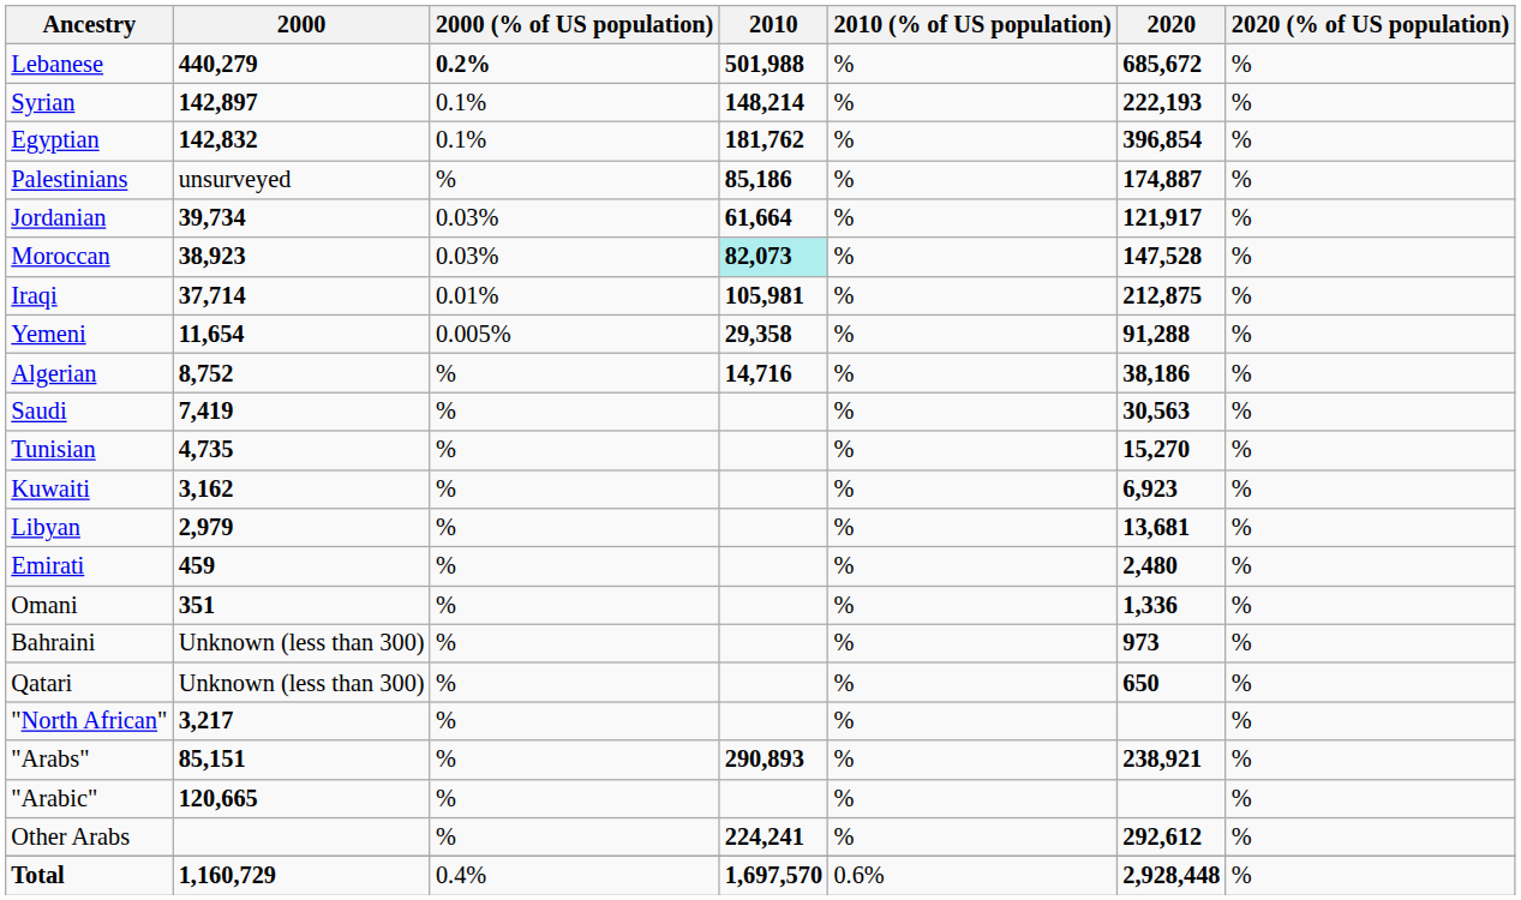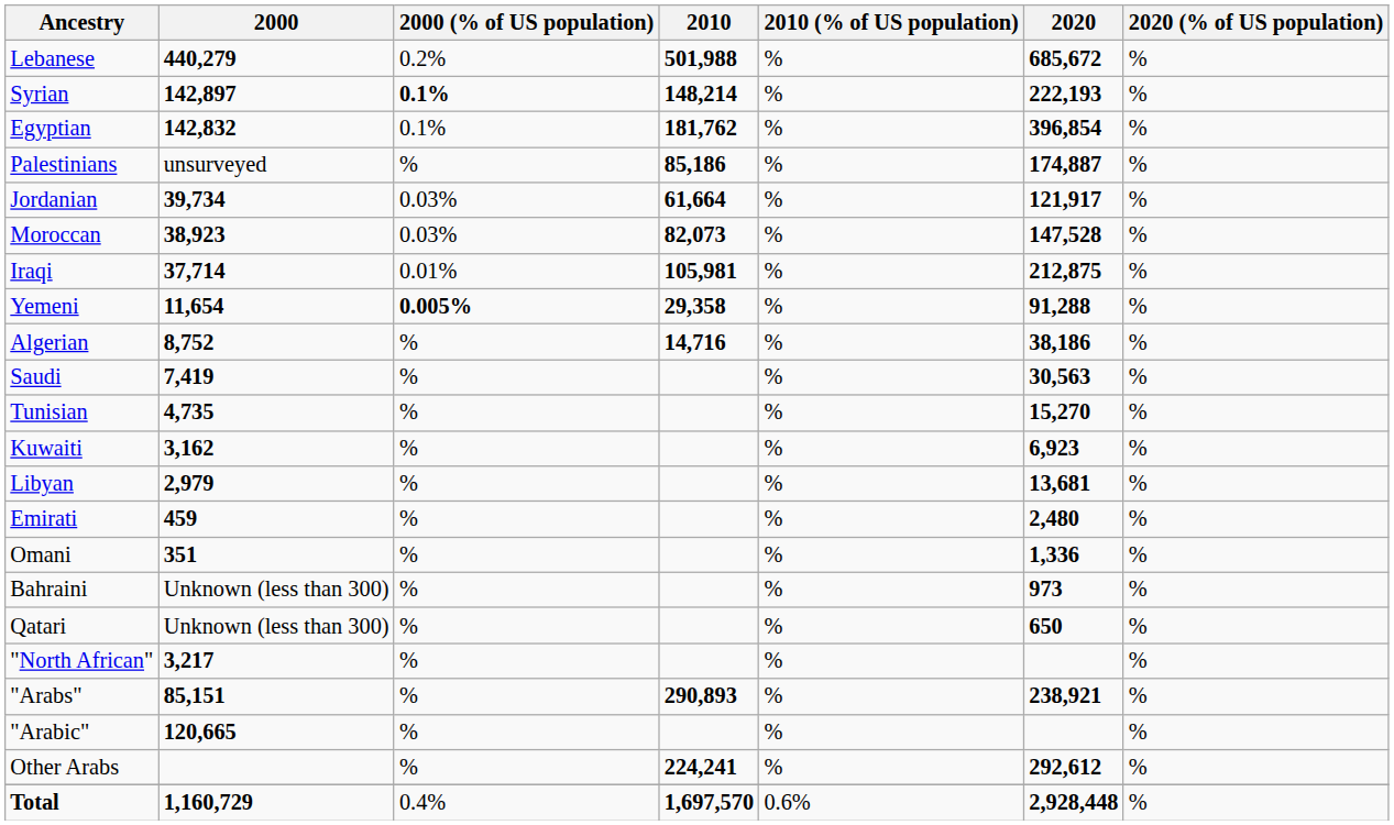Lebanese | 2000 (% of US population): bold -> normal
Syrian | 2000 (% of US population): normal -> bold
Moroccan | 2010: paleturquoise background -> no background
Yemeni | 2000 (% of US population): normal -> bold
